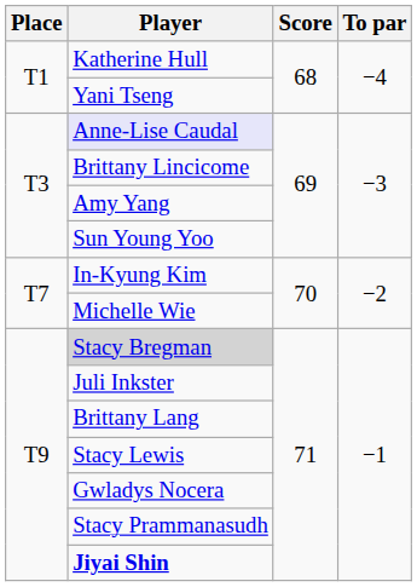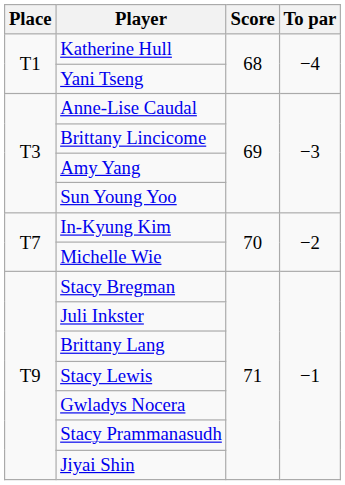Anne-Lise Caudal | Player: lavender background -> no background
Stacy Bregman | Player: lightgrey background -> no background
Jiyai Shin | Player: bold -> normal
